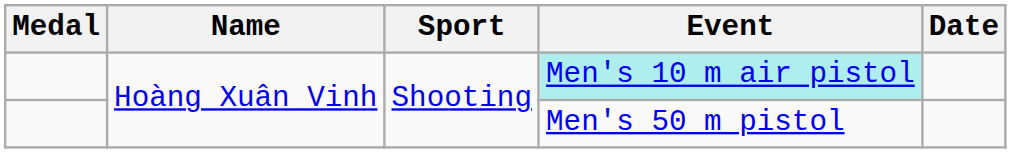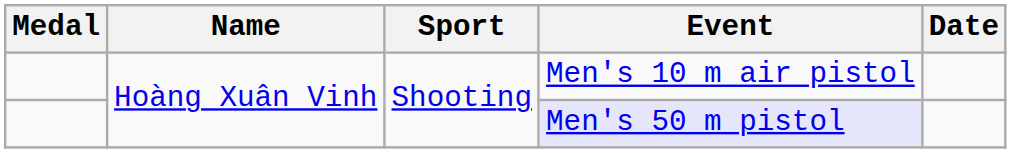Men's 10 m air pistol | Event: paleturquoise background -> no background
Men's 50 m pistol | Event: no background -> lavender background
